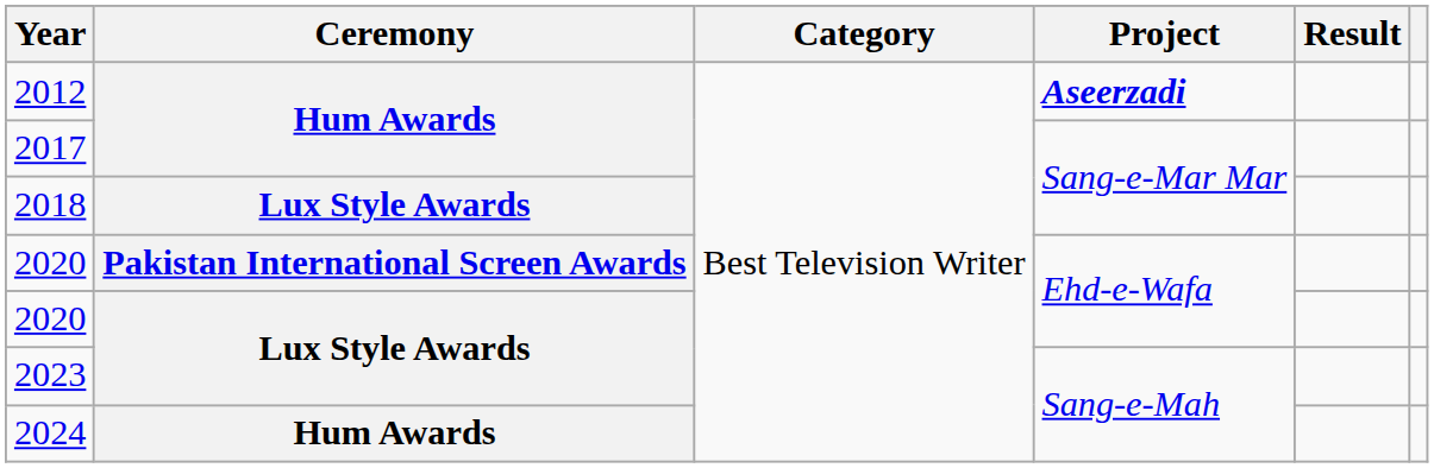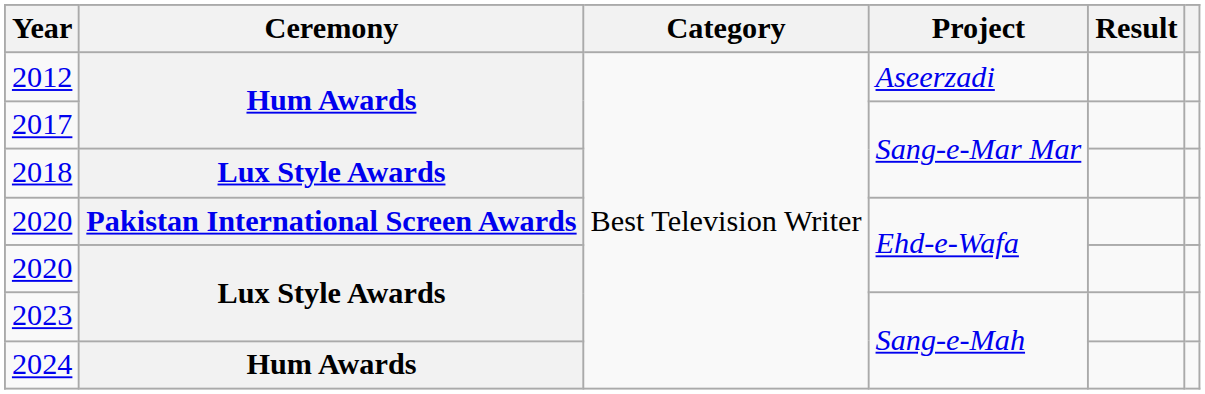2012 | Project: bold -> normal
